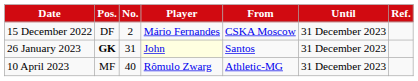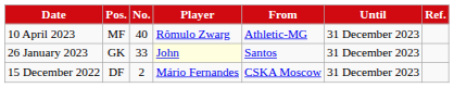rows swapped: 15 December 2022 <-> 10 April 2023
26 January 2023 | Pos.: bold -> normal
26 January 2023 | No.: 31 -> 33
